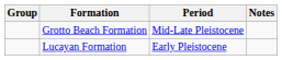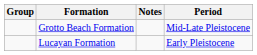columns swapped: Period <-> Notes
